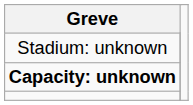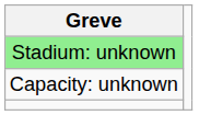Stadium: unknown | column 1: no background -> lightgreen background
Capacity: unknown | column 1: bold -> normal
